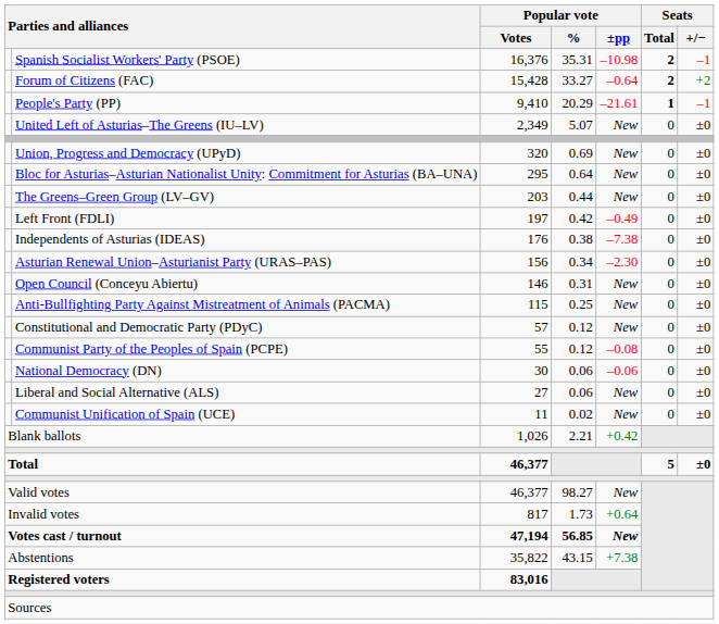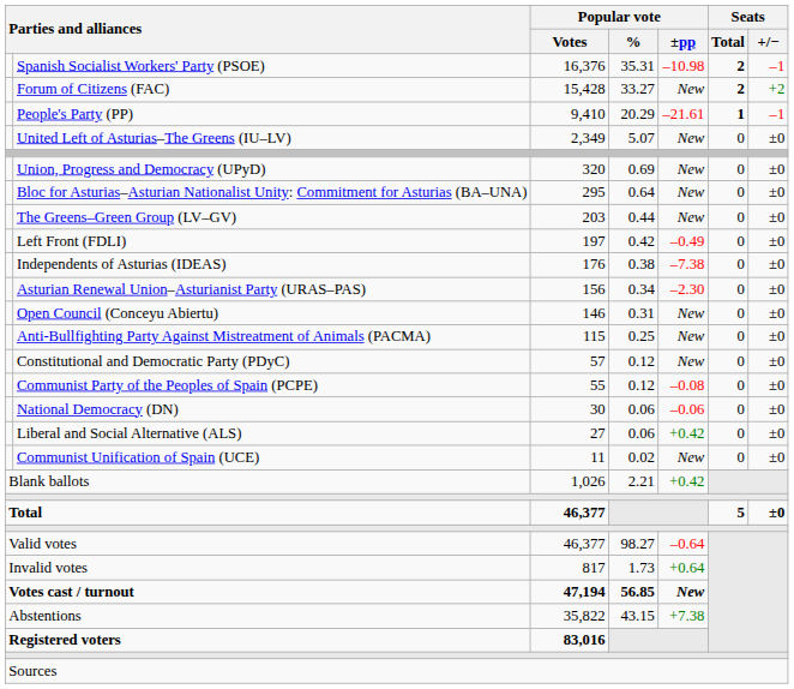Forum of Citizens (FAC) | Popular vote / ±pp: –0.64 -> New
Liberal and Social Alternative (ALS) | Popular vote / ±pp: New -> +0.42
Valid votes | Popular vote / ±pp: New -> –0.64
